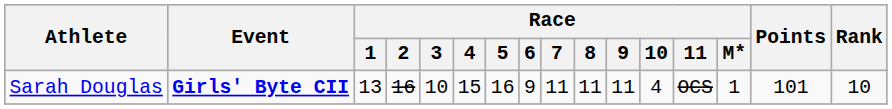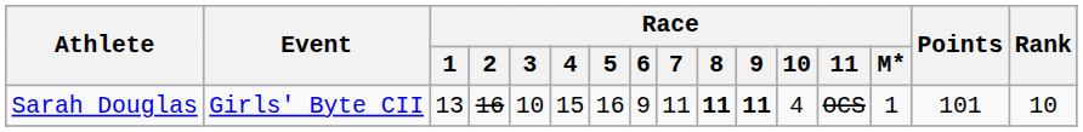Sarah Douglas | Event: bold -> normal
Sarah Douglas | Race / 8: normal -> bold
Sarah Douglas | Race / 9: normal -> bold
